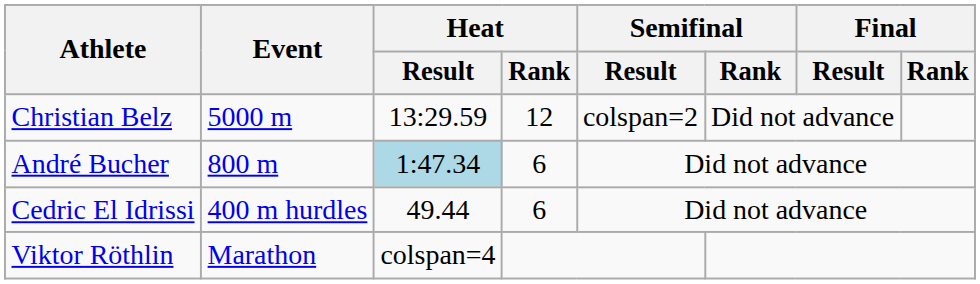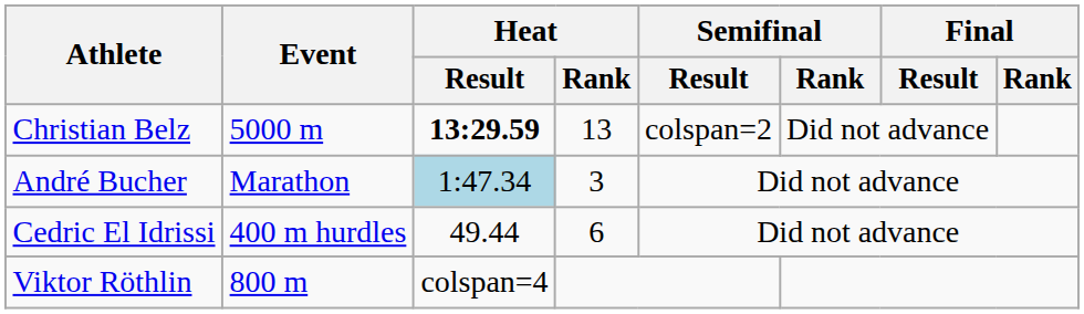Christian Belz | Heat / Result: normal -> bold
Christian Belz | Heat / Rank: 12 -> 13
André Bucher | Event: 800 m -> Marathon
André Bucher | Heat / Rank: 6 -> 3
Viktor Röthlin | Event: Marathon -> 800 m
